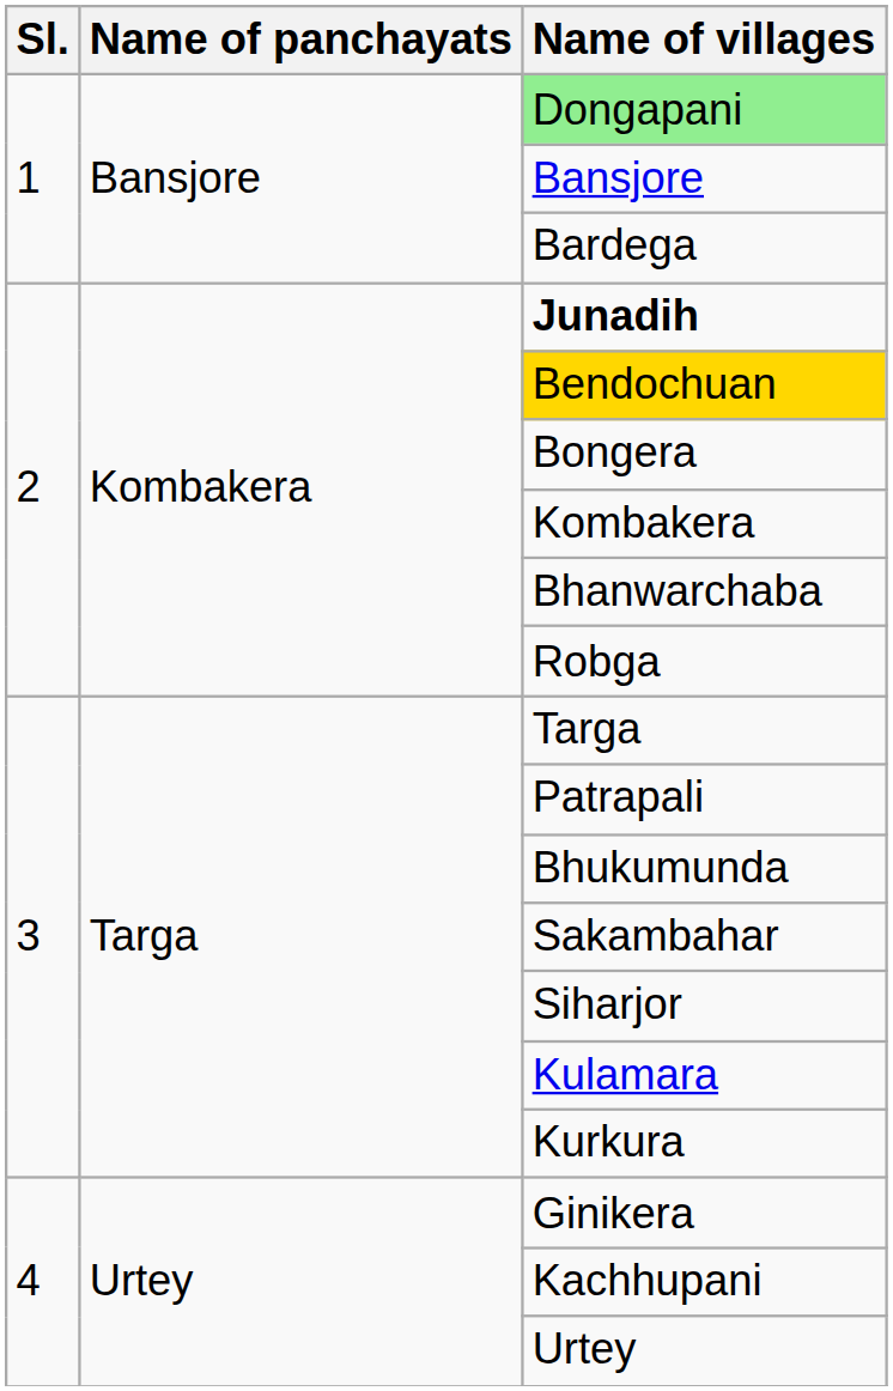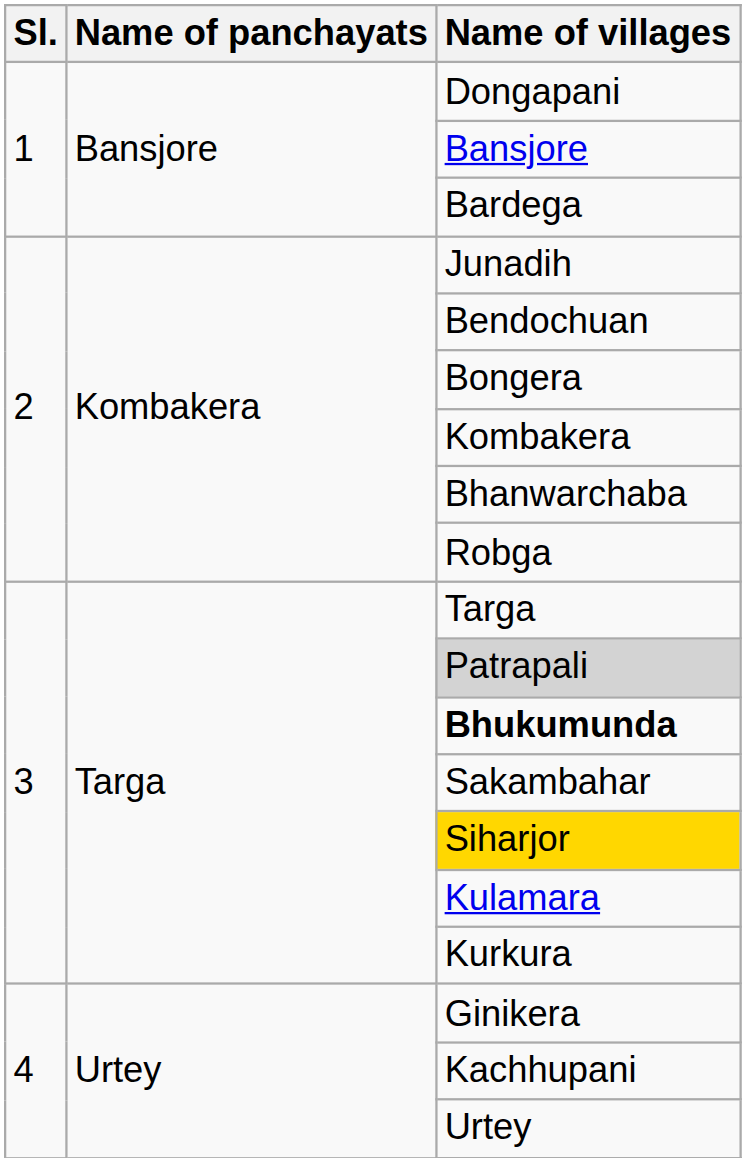Dongapani | Name of villages: lightgreen background -> no background
Junadih | Name of villages: bold -> normal
Bendochuan | Name of villages: gold background -> no background
Patrapali | Name of villages: no background -> lightgrey background
Bhukumunda | Name of villages: normal -> bold
Siharjor | Name of villages: no background -> gold background
